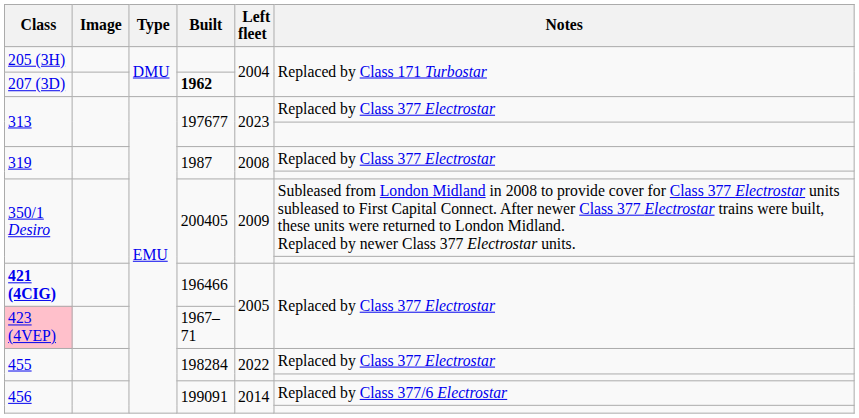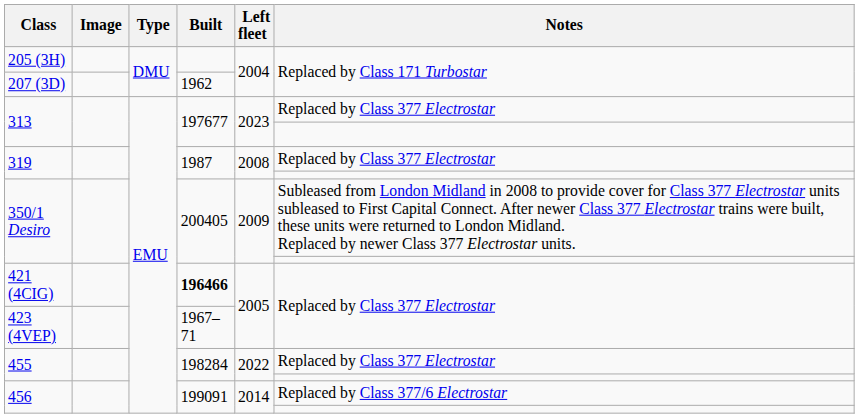207 (3D) | Built: bold -> normal
421 (4CIG) | Class: bold -> normal
421 (4CIG) | Built: normal -> bold
423 (4VEP) | Class: pink background -> no background
